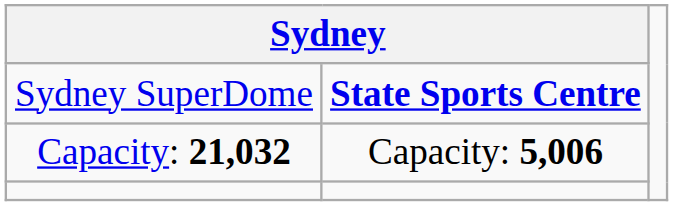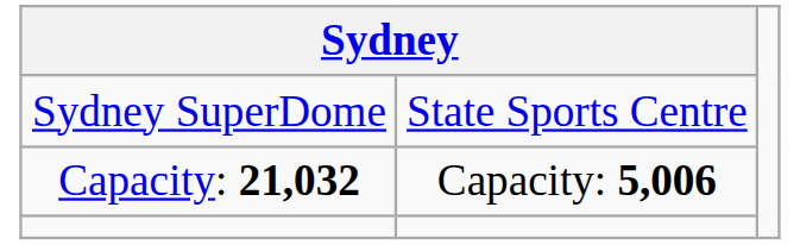Sydney SuperDome | column 2: bold -> normal
